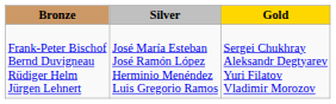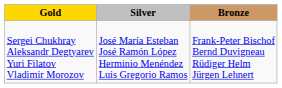columns swapped: Gold <-> Bronze
